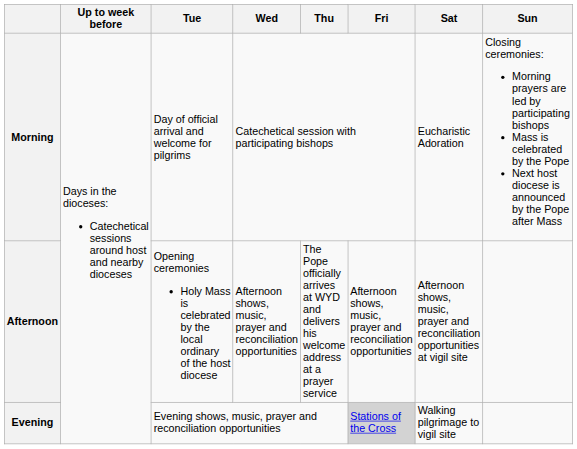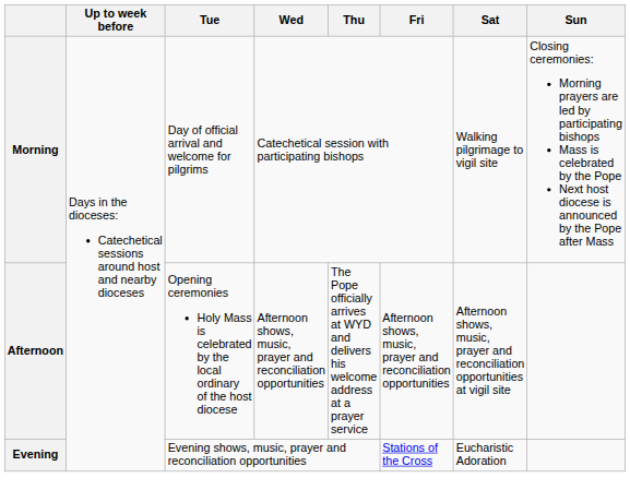Morning | Sat: Eucharistic Adoration -> Walking pilgrimage to vigil site
Evening | Fri: lightgrey background -> no background
Evening | Sat: Walking pilgrimage to vigil site -> Eucharistic Adoration
